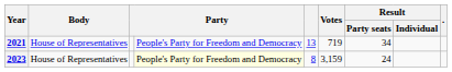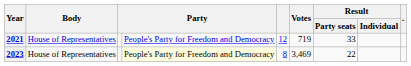2021 | column 5: 13 -> 12
2021 | Result / Party seats: 34 -> 33
2023 | Votes: 3,159 -> 3,469
2023 | Result / Party seats: 24 -> 22
